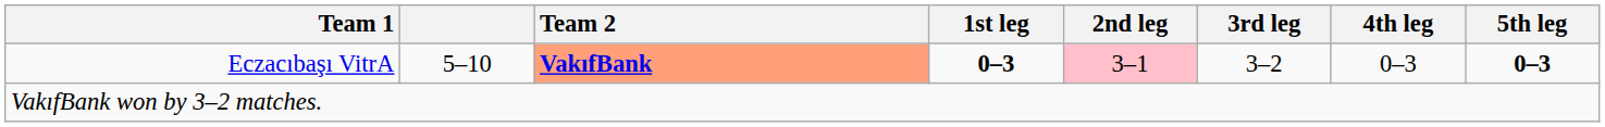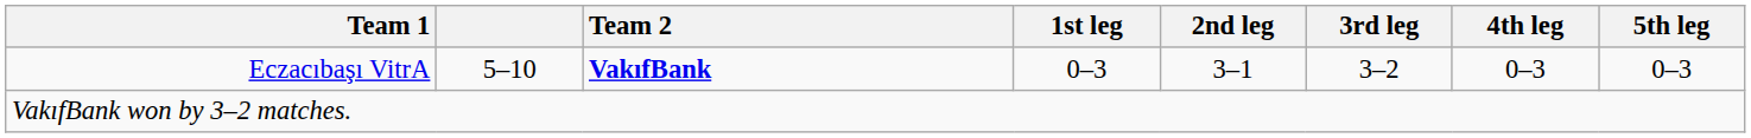Eczacıbaşı VitrA | Team 2: lightsalmon background -> no background
Eczacıbaşı VitrA | 1st leg: bold -> normal
Eczacıbaşı VitrA | 2nd leg: pink background -> no background
Eczacıbaşı VitrA | 5th leg: bold -> normal
